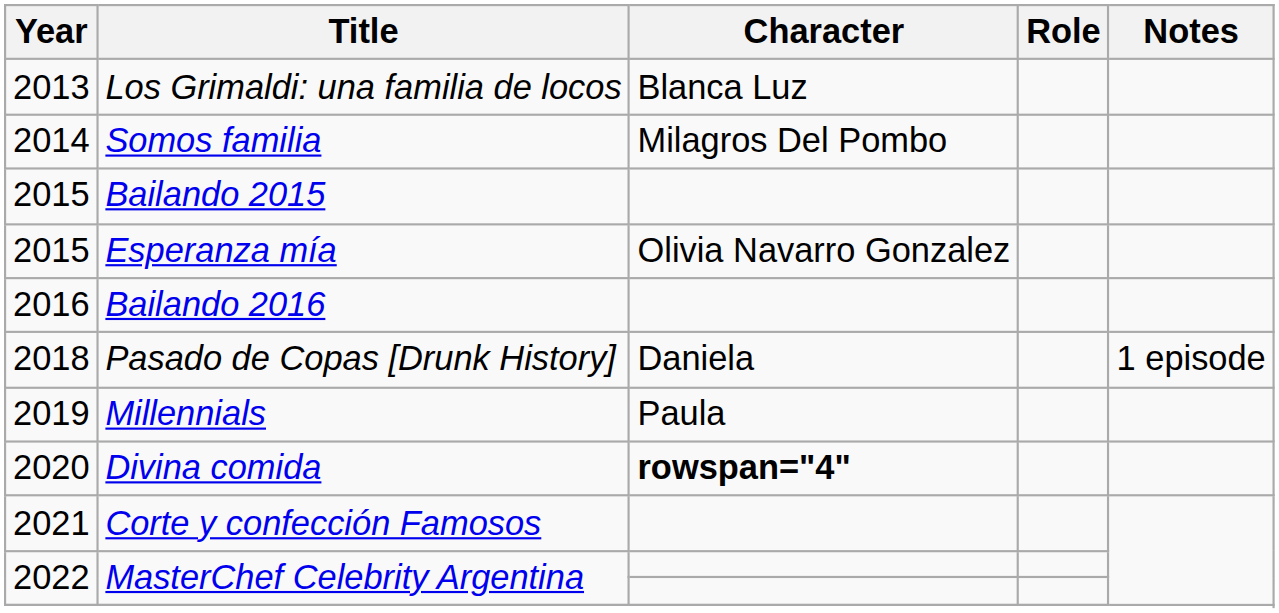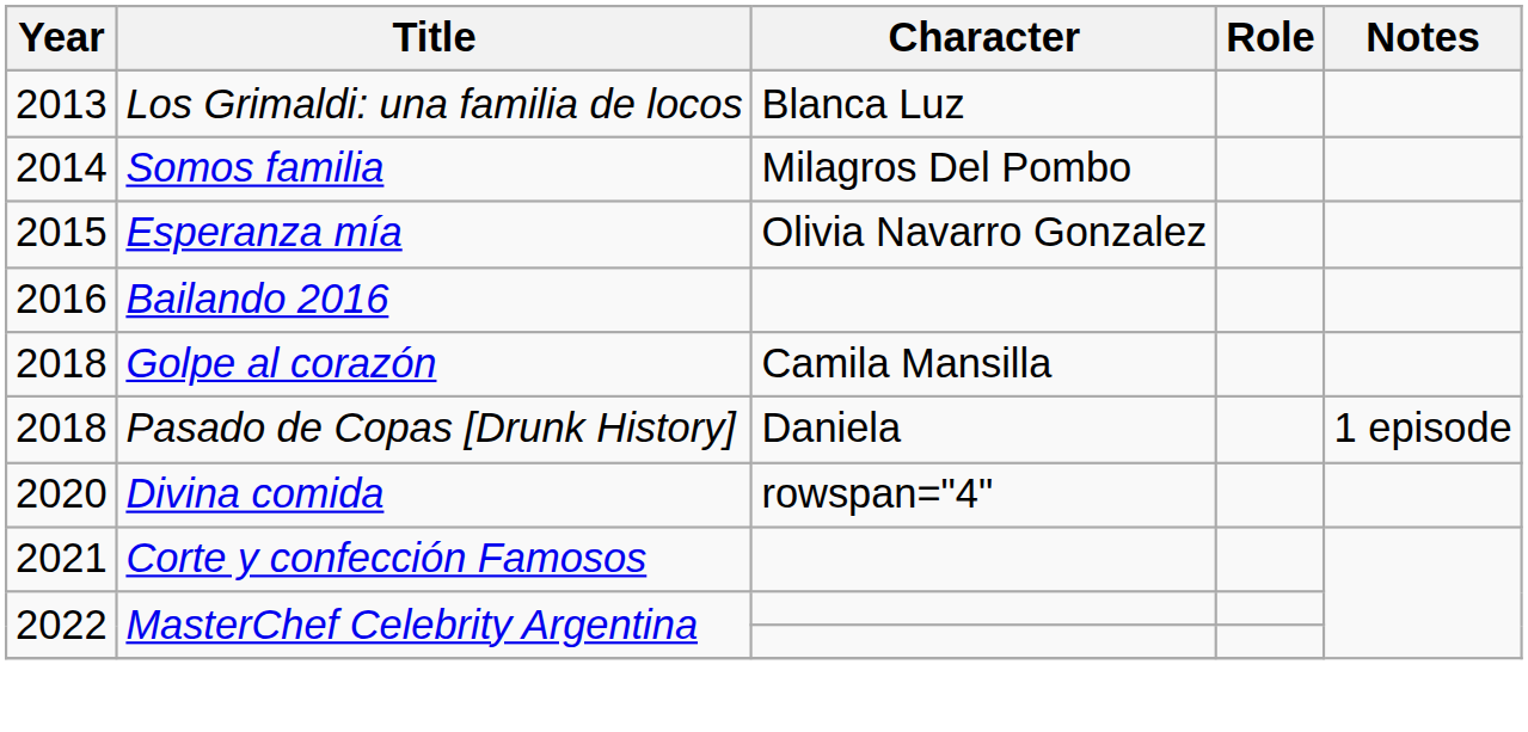- row: 2015 | Bailando 2015
+ row: 2018 | Golpe al corazón | Camila Mansilla
- row: 2019 | Millennials | Paula
Divina comida | Character: bold -> normal
